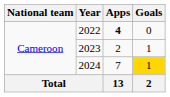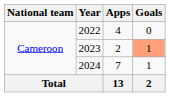2022 | Apps: bold -> normal
2023 | Goals: no background -> lightsalmon background
2024 | Goals: gold background -> no background
